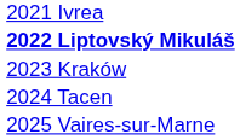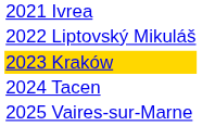2022 Liptovský Mikuláš | column 1: bold -> normal
2023 Kraków | column 1: no background -> gold background
